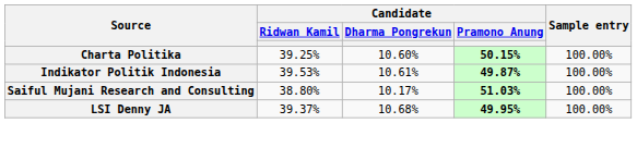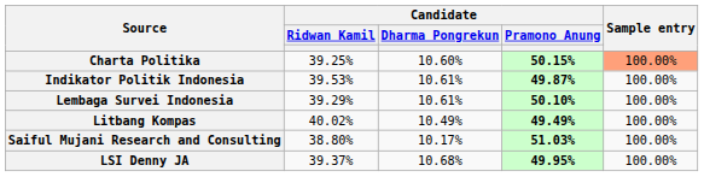Charta Politika | Sample entry: no background -> lightsalmon background
+ row: Lembaga Survei Indonesia | 39.29% | 10.61% | 50.10% | 100.00%
+ row: Litbang Kompas | 40.02% | 10.49% | 49.49% | 100.00%
